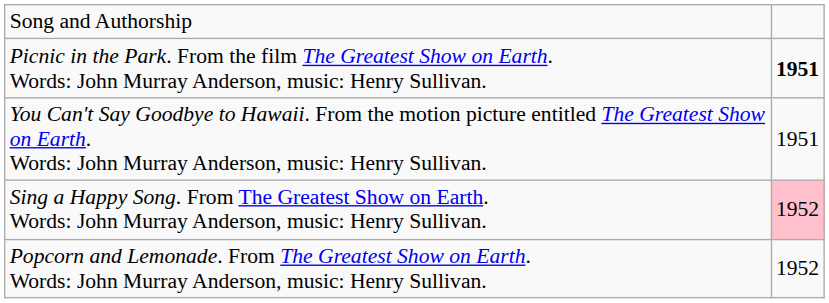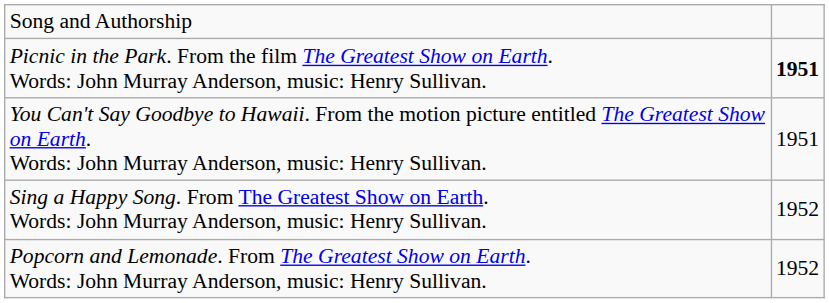row 4 | column 2: pink background -> no background
